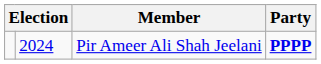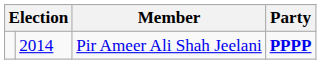Pir Ameer Ali Shah Jeelani | column 2: 2024 -> 2014
